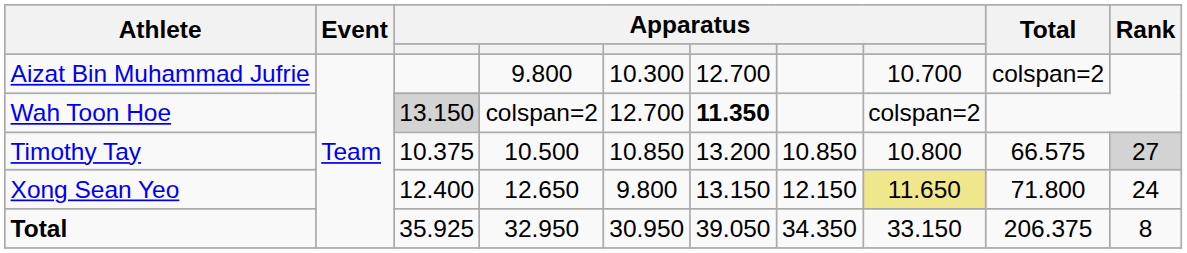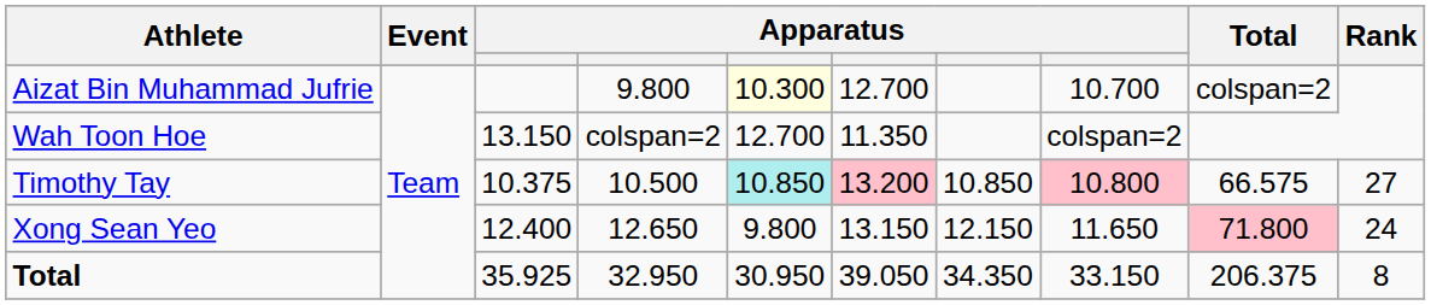Aizat Bin Muhammad Jufrie | column 5: no background -> lightyellow background
Wah Toon Hoe | column 3: lightgrey background -> no background
Wah Toon Hoe | column 6: bold -> normal
Timothy Tay | column 5: no background -> paleturquoise background
Timothy Tay | column 6: no background -> pink background
Timothy Tay | column 8: no background -> pink background
Timothy Tay | Rank: lightgrey background -> no background
Xong Sean Yeo | column 8: khaki background -> no background
Xong Sean Yeo | Total: no background -> pink background
